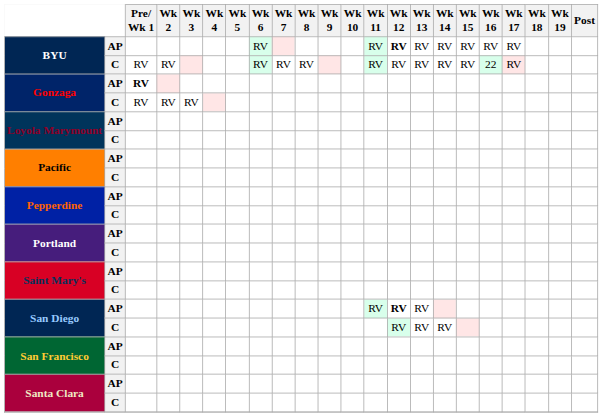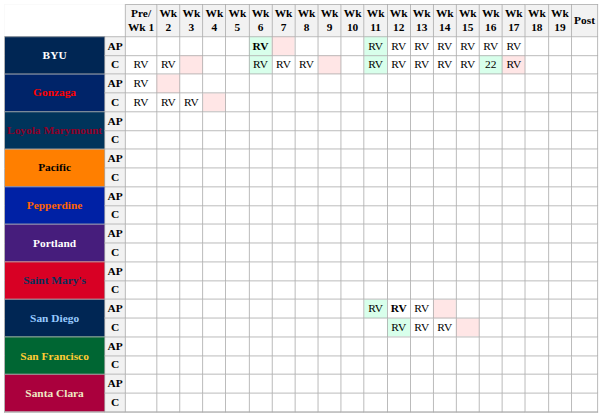BYU / AP | Wk 6: normal -> bold
BYU / AP | Wk 12: bold -> normal
Gonzaga / AP | Pre/ Wk 1: bold -> normal
